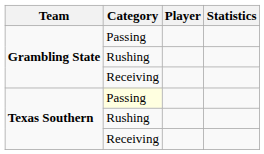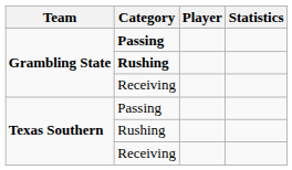Grambling State / Passing | Category: normal -> bold
Grambling State / Rushing | Category: normal -> bold
Texas Southern / Passing | Category: lightyellow background -> no background
